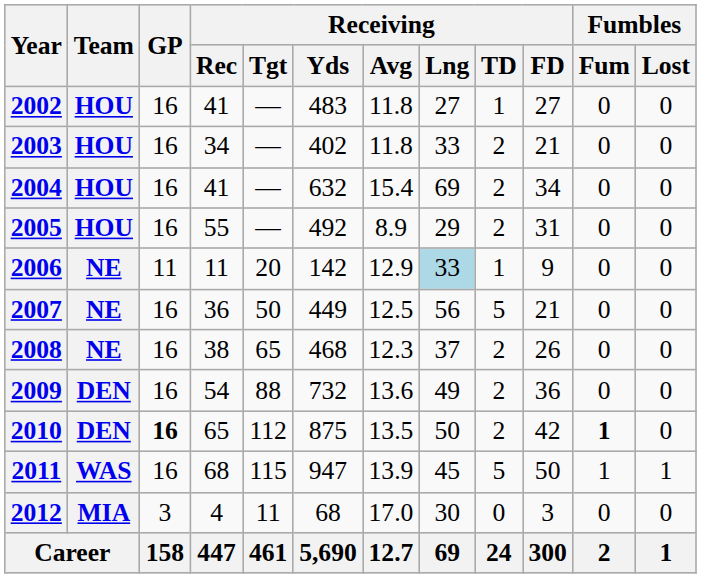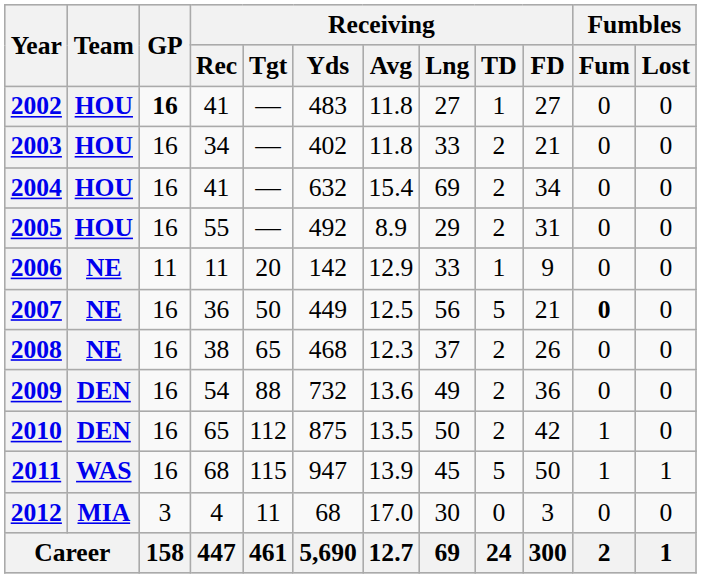2002 | GP: normal -> bold
2006 | Receiving / Lng: lightblue background -> no background
2007 | Fumbles / Fum: normal -> bold
2010 | GP: bold -> normal
2010 | Fumbles / Fum: bold -> normal
